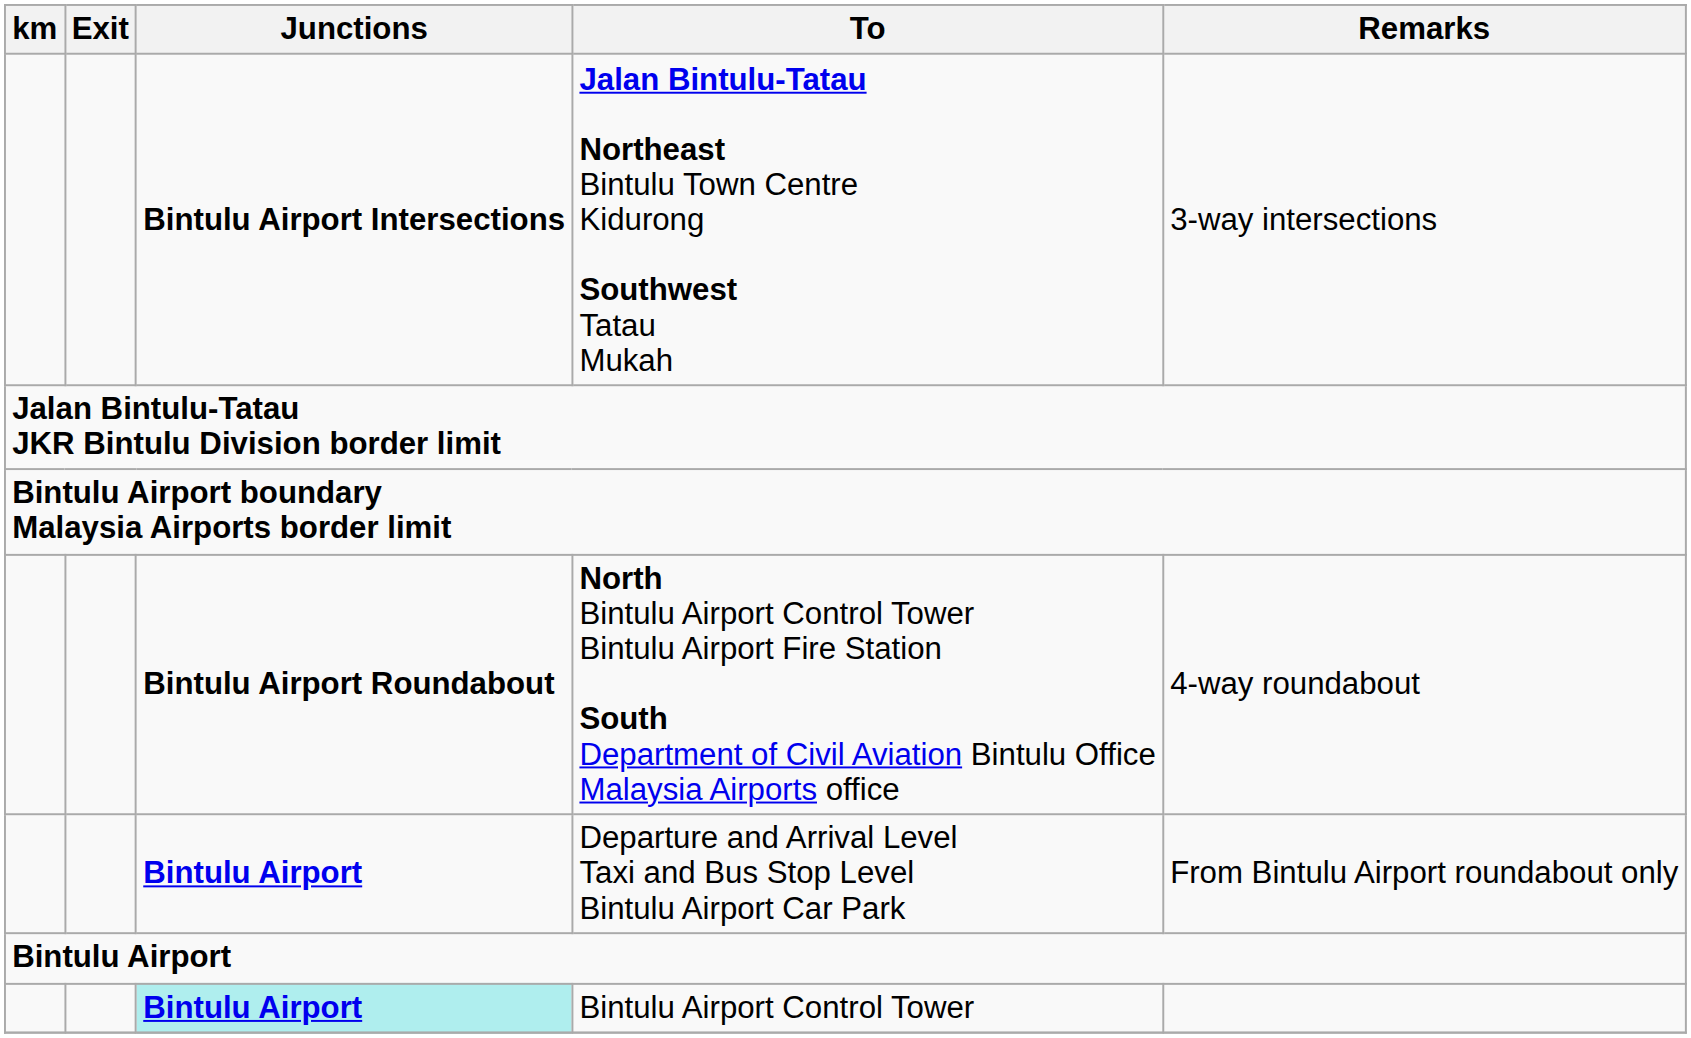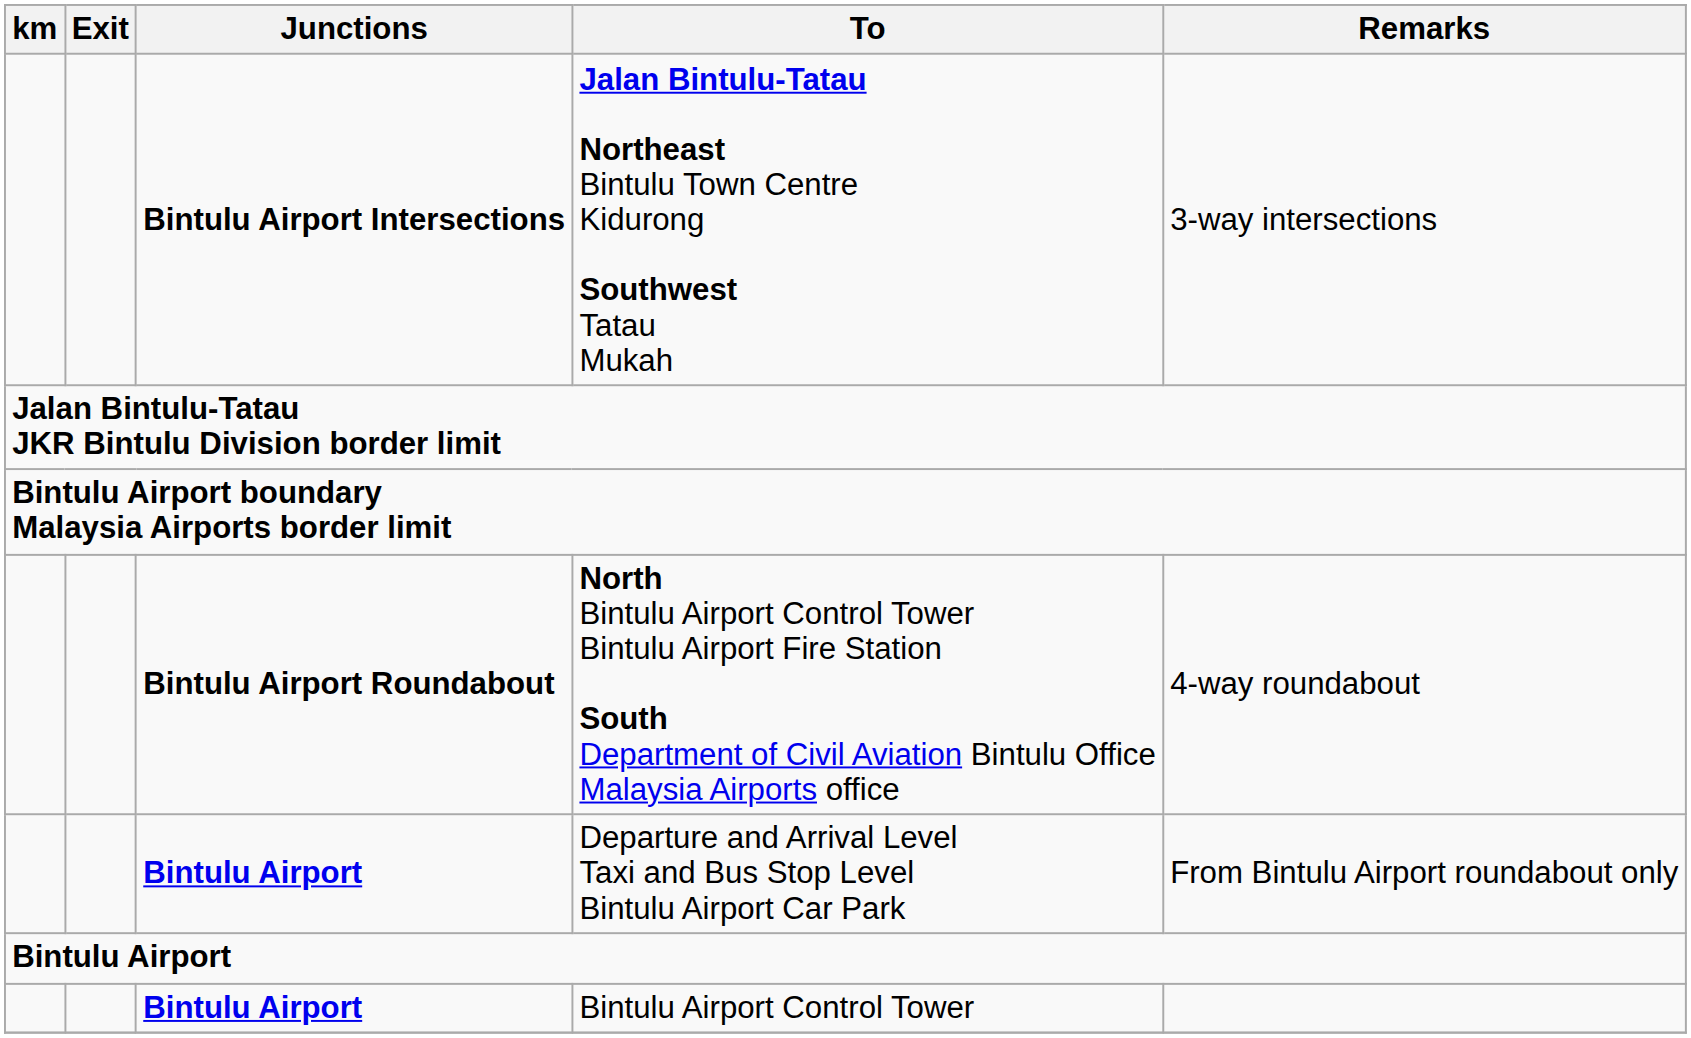Bintulu Airport Control Tower | Junctions: paleturquoise background -> no background
